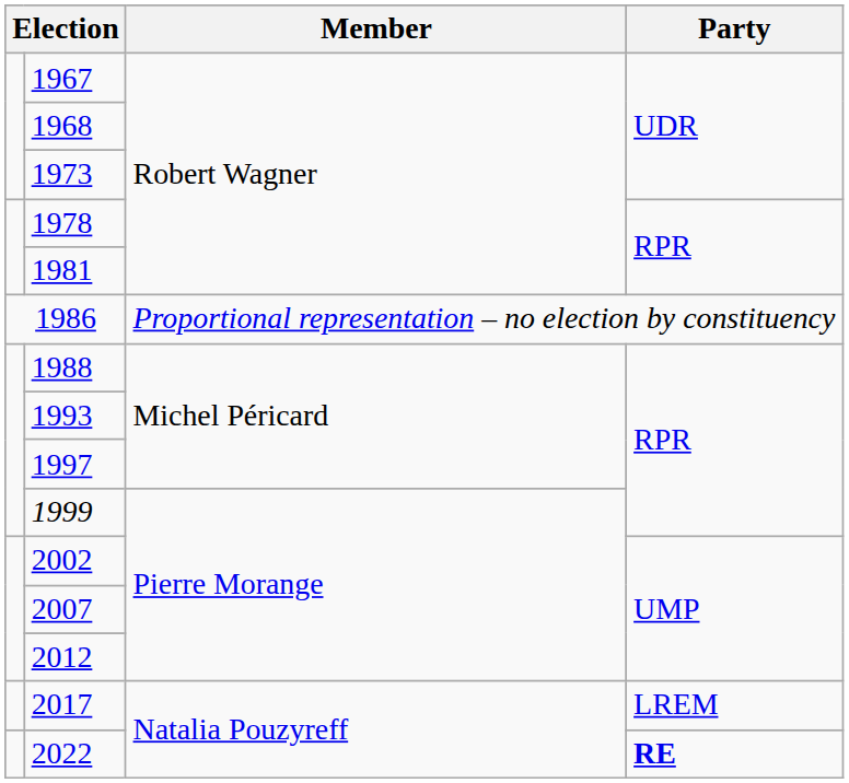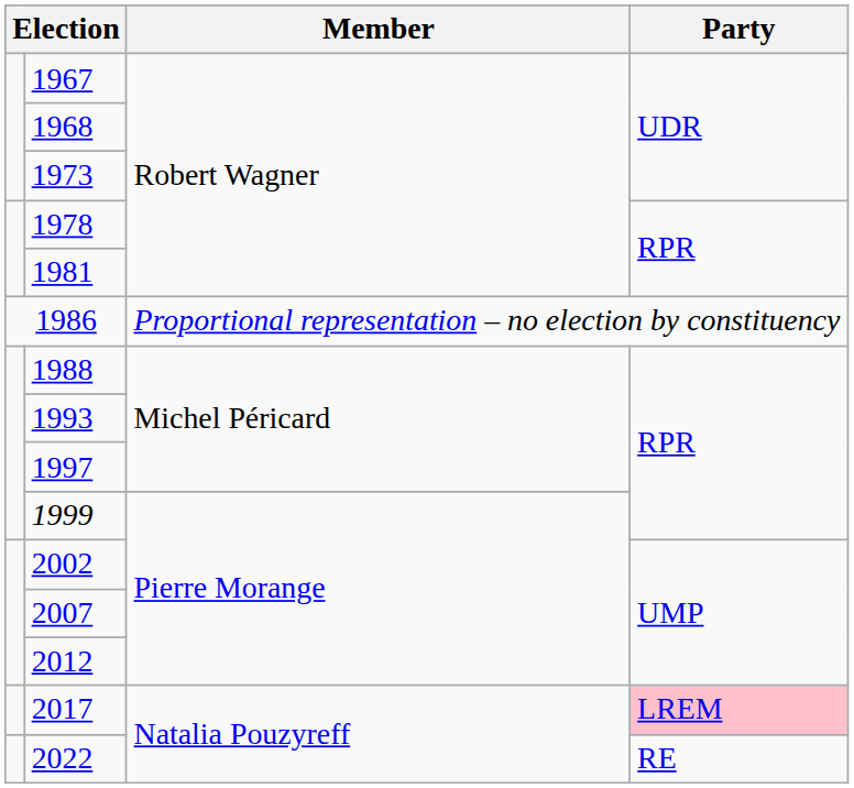2017 | Party: no background -> pink background
2022 | Party: bold -> normal
